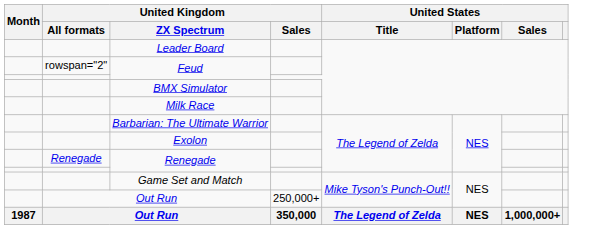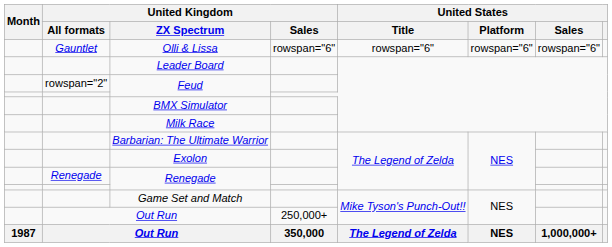+ row: Gauntlet | Olli & Lissa | rowspan="6" | rowspan="6" | rowspan="6" | rowspan="6"
